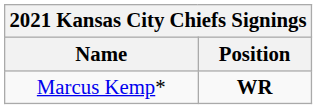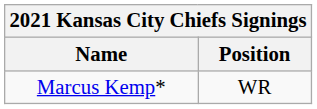Marcus Kemp* | Position: bold -> normal
